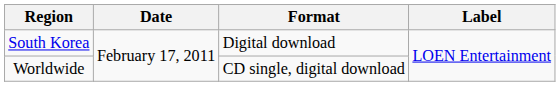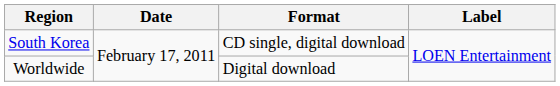South Korea | Format: Digital download -> CD single, digital download
Worldwide | Format: CD single, digital download -> Digital download
